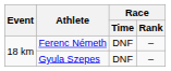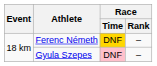Ferenc Németh | Race / Time: no background -> gold background
Gyula Szepes | Race / Time: no background -> pink background
